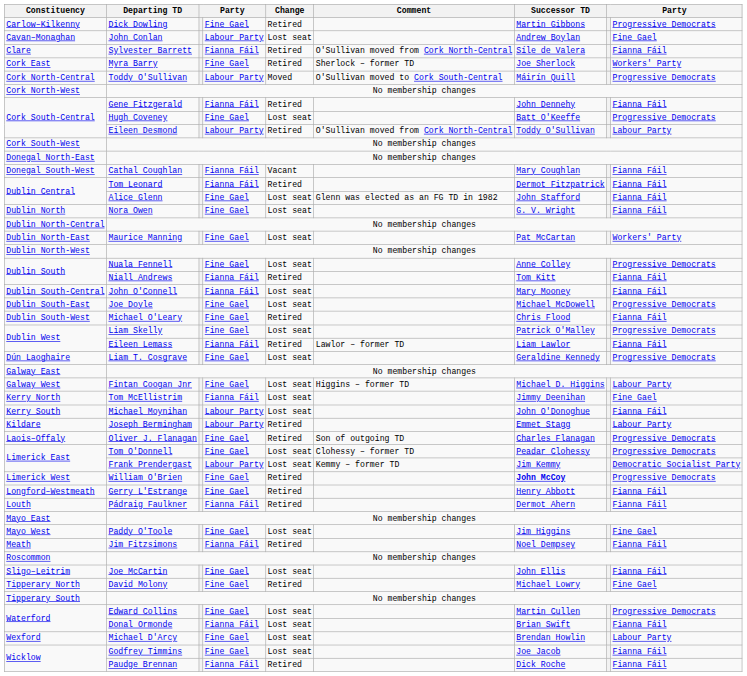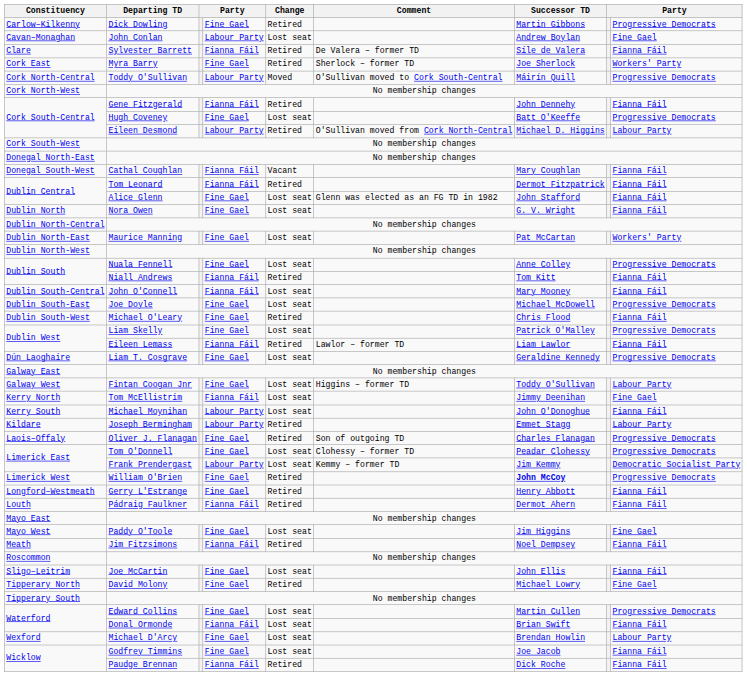Clare | Comment: O'Sullivan moved from Cork North-Central -> De Valera – former TD
Cork South-Central / Eileen Desmond | Successor TD: Toddy O'Sullivan -> Michael D. Higgins
Galway West | Successor TD: Michael D. Higgins -> Toddy O'Sullivan
